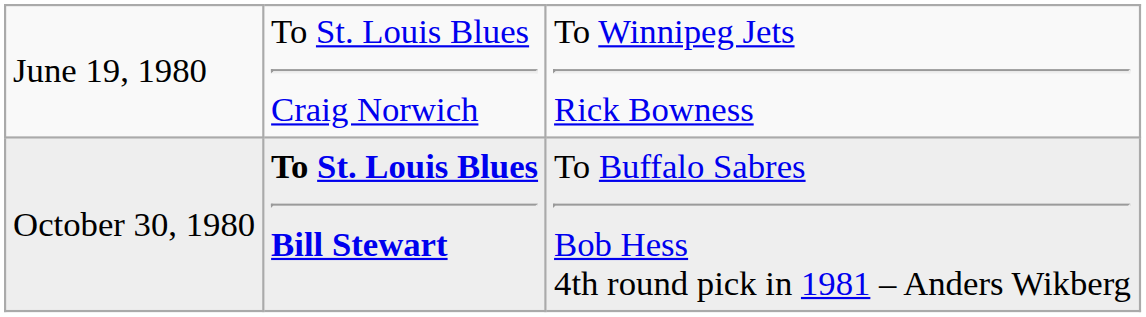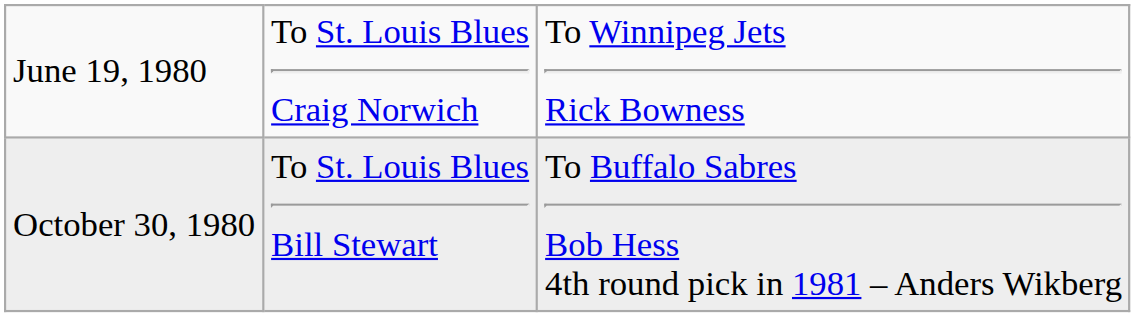October 30, 1980 | column 2: bold -> normal
